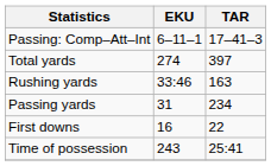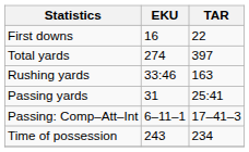rows swapped: First downs <-> Passing: Comp–Att–Int
Passing yards | TAR: 234 -> 25:41
Time of possession | TAR: 25:41 -> 234
